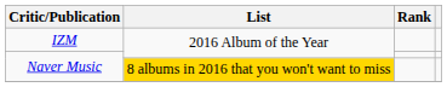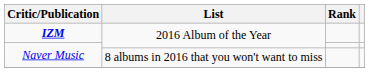IZM | Critic/Publication: normal -> bold
Naver Music / 8 albums in 2016 that you won't want to miss | List: gold background -> no background
